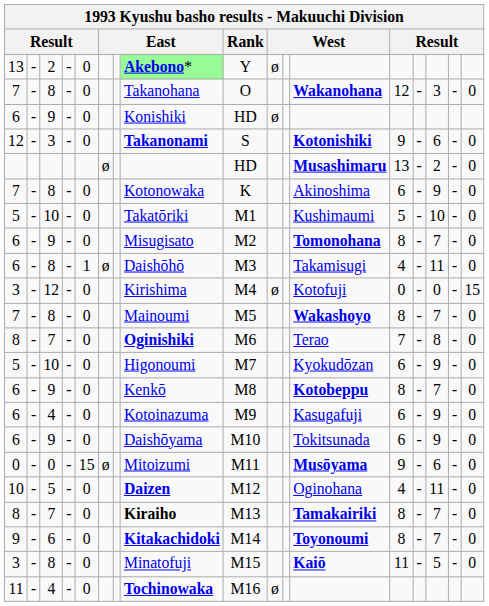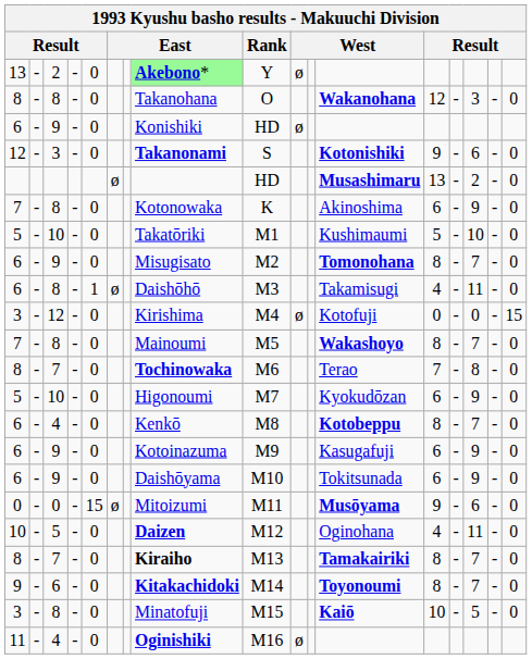row 4 | column 1: 7 -> 8
row 14 | column 8: Oginishiki -> Tochinowaka
row 16 | column 3: 9 -> 4
row 17 | column 3: 4 -> 9
row 23 | column 13: 11 -> 10
row 24 | column 8: Tochinowaka -> Oginishiki
